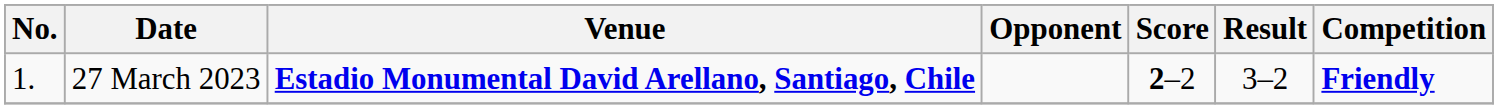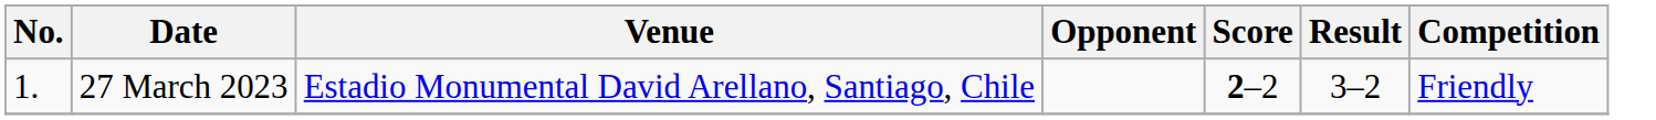27 March 2023 | Venue: bold -> normal
27 March 2023 | Competition: bold -> normal
